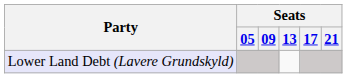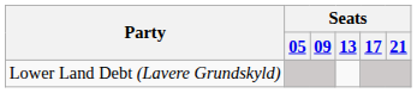Lower Land Debt (Lavere Grundskyld) | Party: lavender background -> no background
